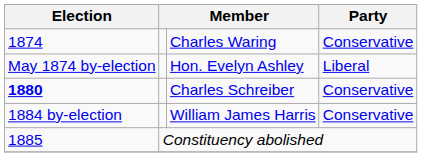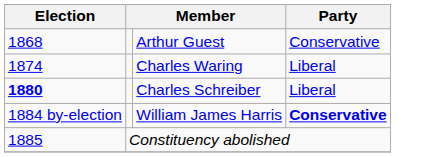+ row: 1868 | Arthur Guest | Conservative
Charles Waring | Party: Conservative -> Liberal
- row: May 1874 by-election | Hon. Evelyn Ashley | Liberal
Charles Schreiber | Party: Conservative -> Liberal
William James Harris | Party: normal -> bold
